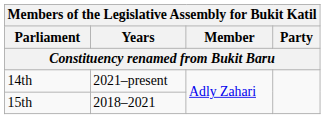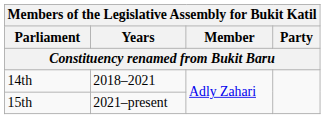14th | Years: 2021–present -> 2018–2021
15th | Years: 2018–2021 -> 2021–present
